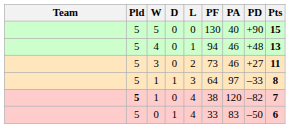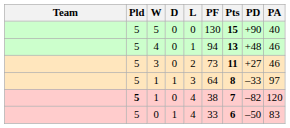columns swapped: PA <-> Pts
